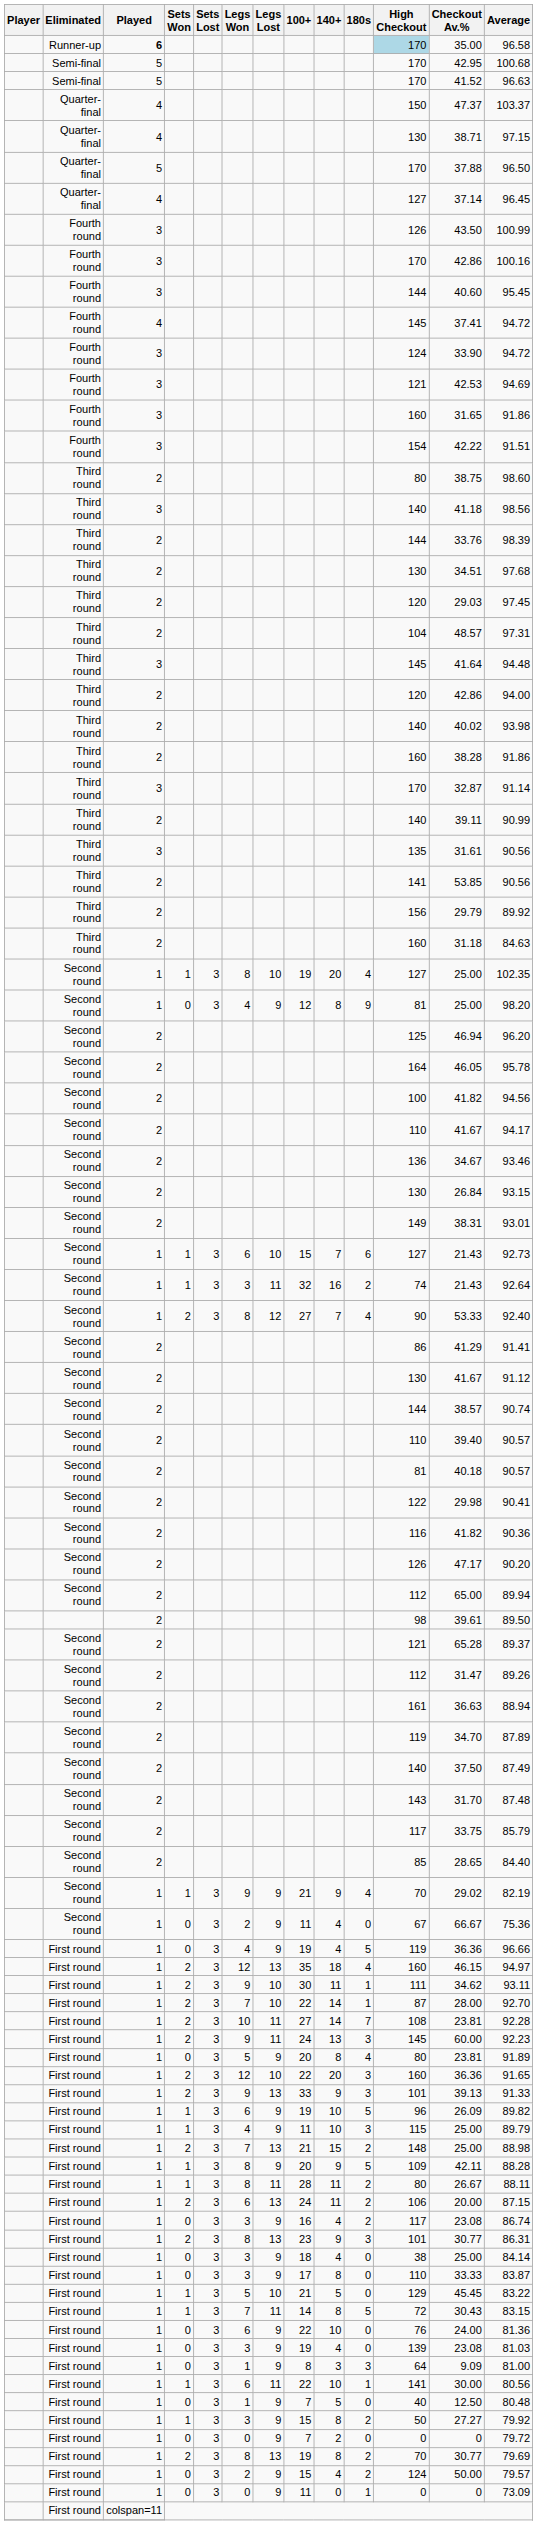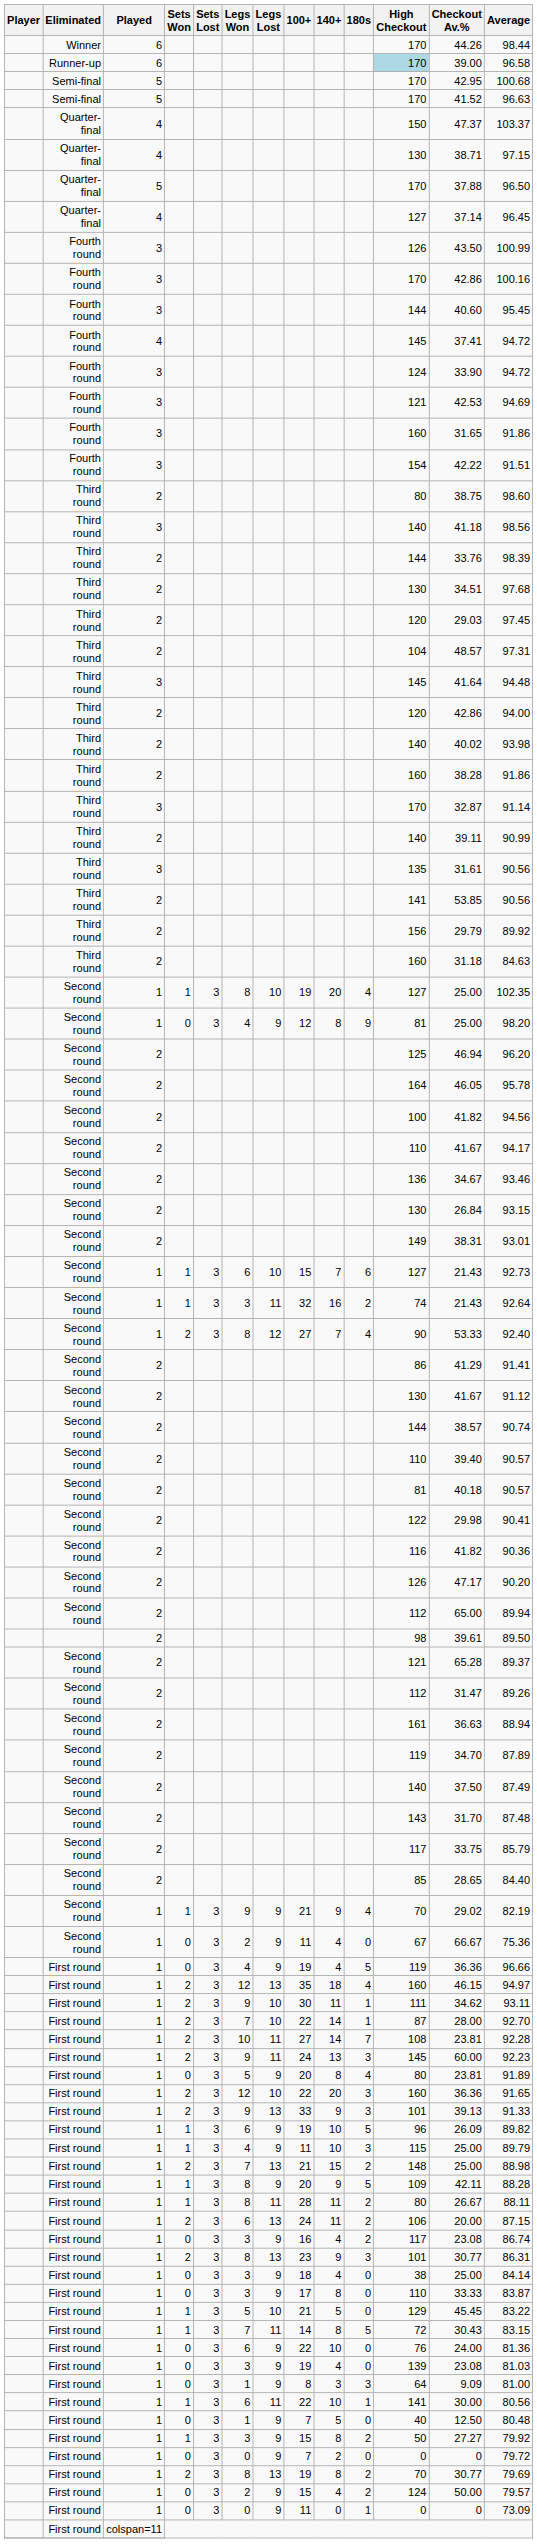+ row: Winner | 6 | 170 | 44.26 | 98.44
Runner-up | Played: bold -> normal
Runner-up | Checkout Av.%: 35.00 -> 39.00
